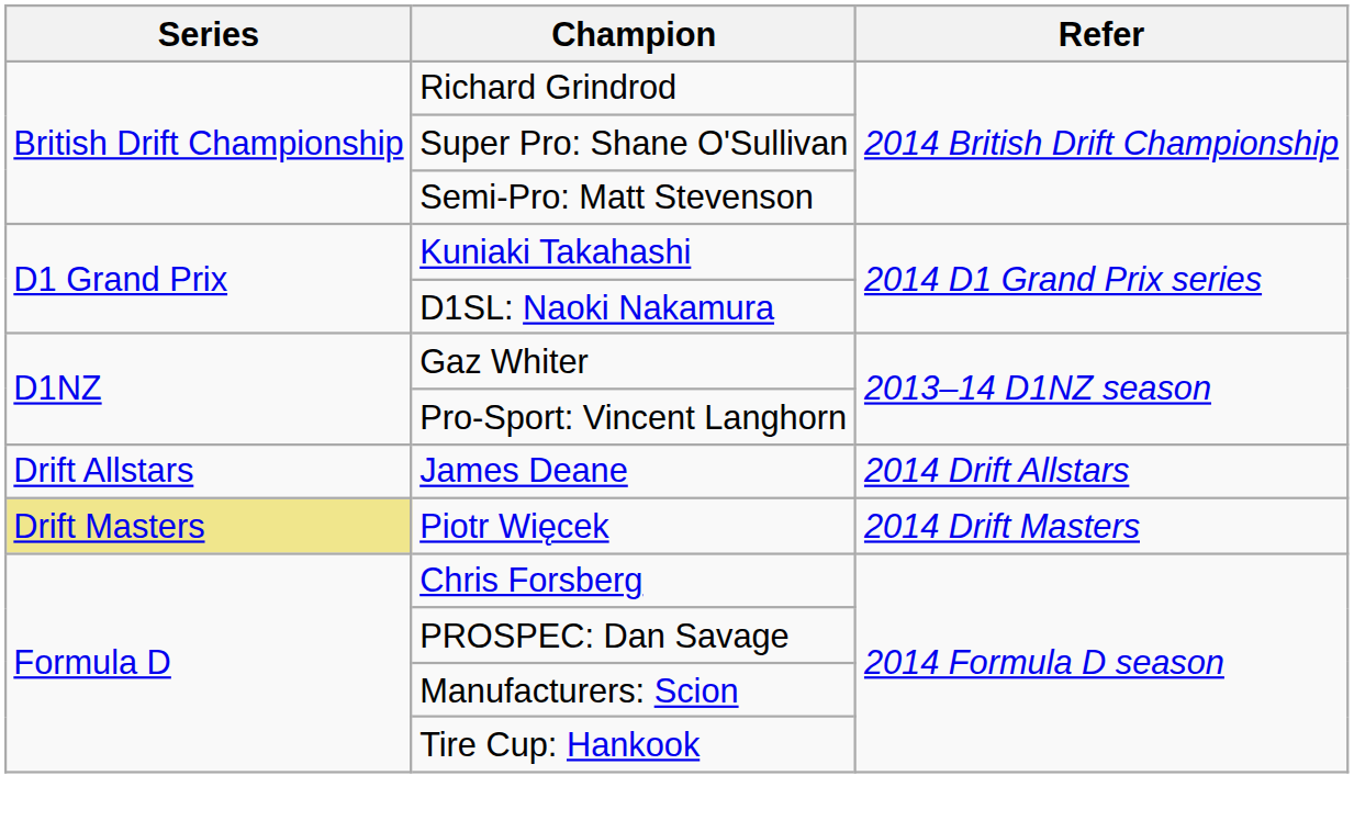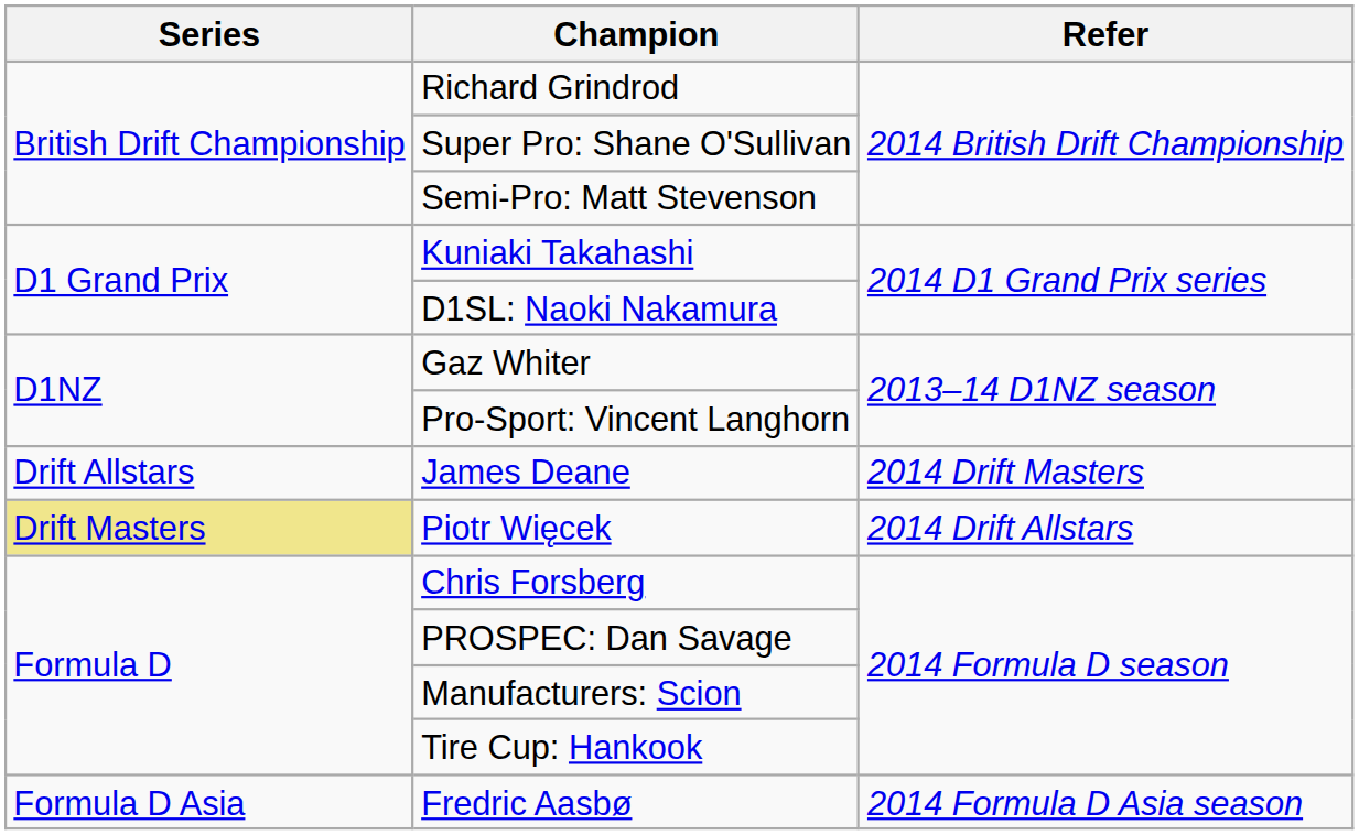James Deane | Refer: 2014 Drift Allstars -> 2014 Drift Masters
Piotr Więcek | Refer: 2014 Drift Masters -> 2014 Drift Allstars
+ row: Formula D Asia | Fredric Aasbø | 2014 Formula D Asia season
